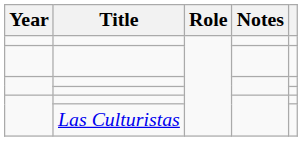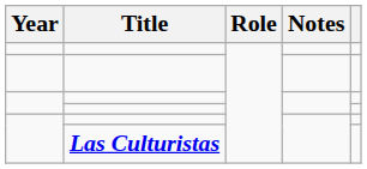Las Culturistas | Title: normal -> bold
